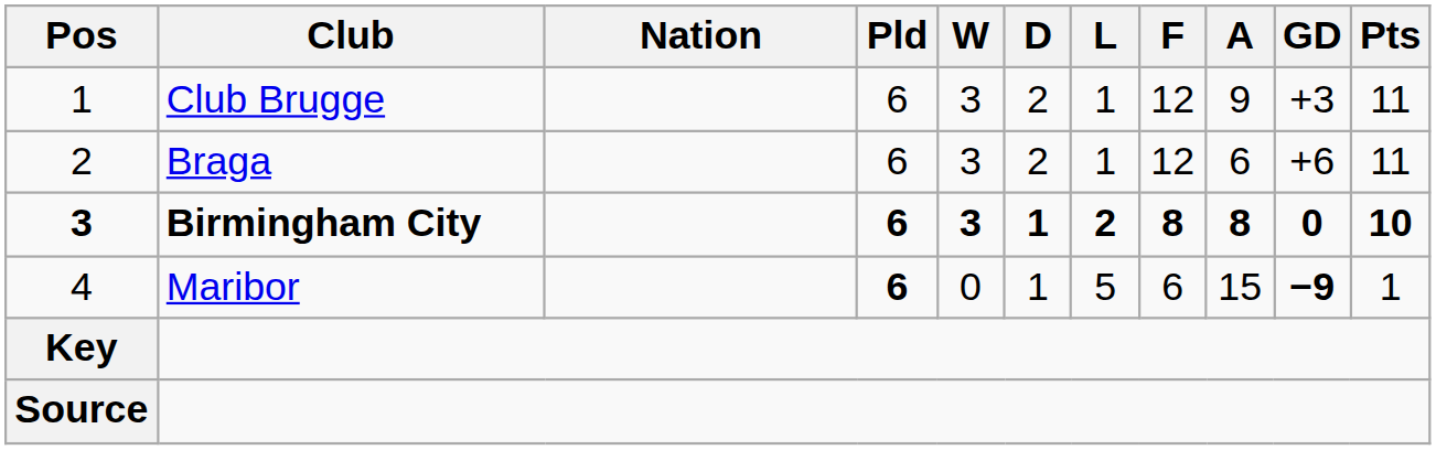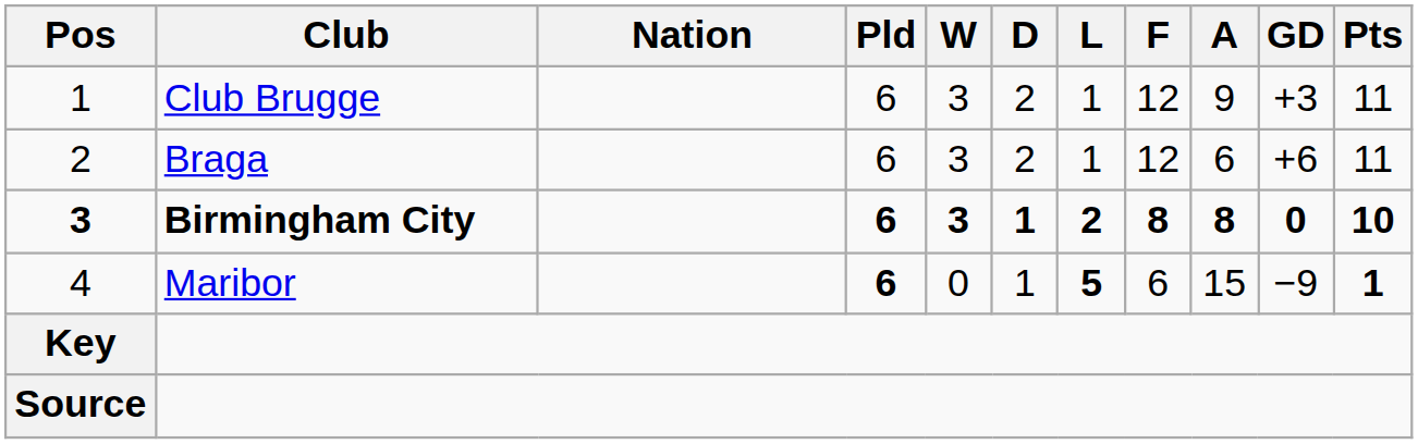4 | L: normal -> bold
4 | GD: bold -> normal
4 | Pts: normal -> bold
